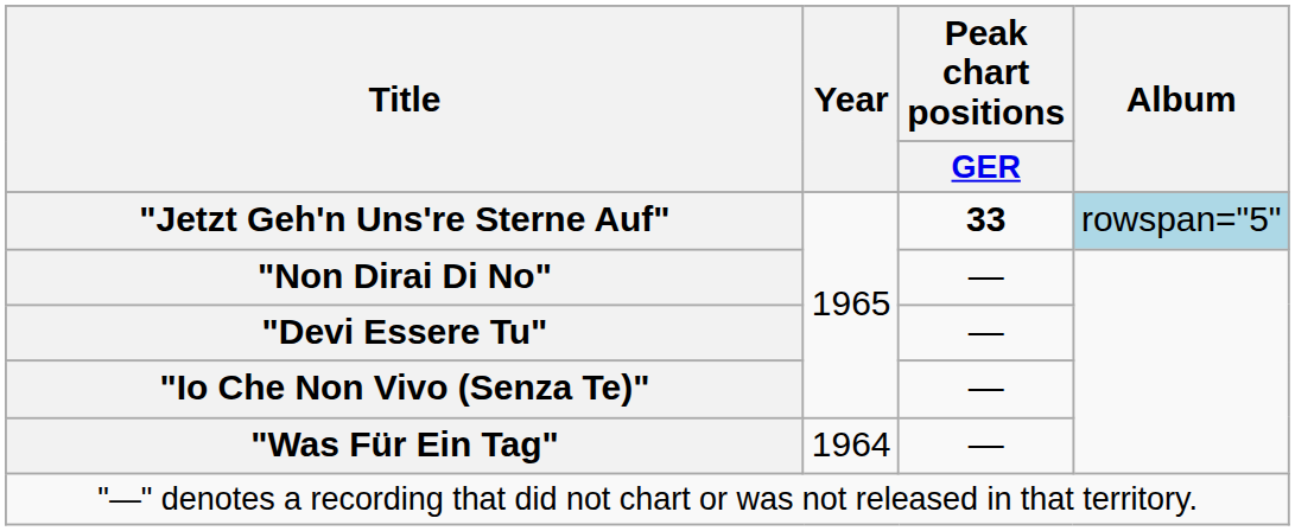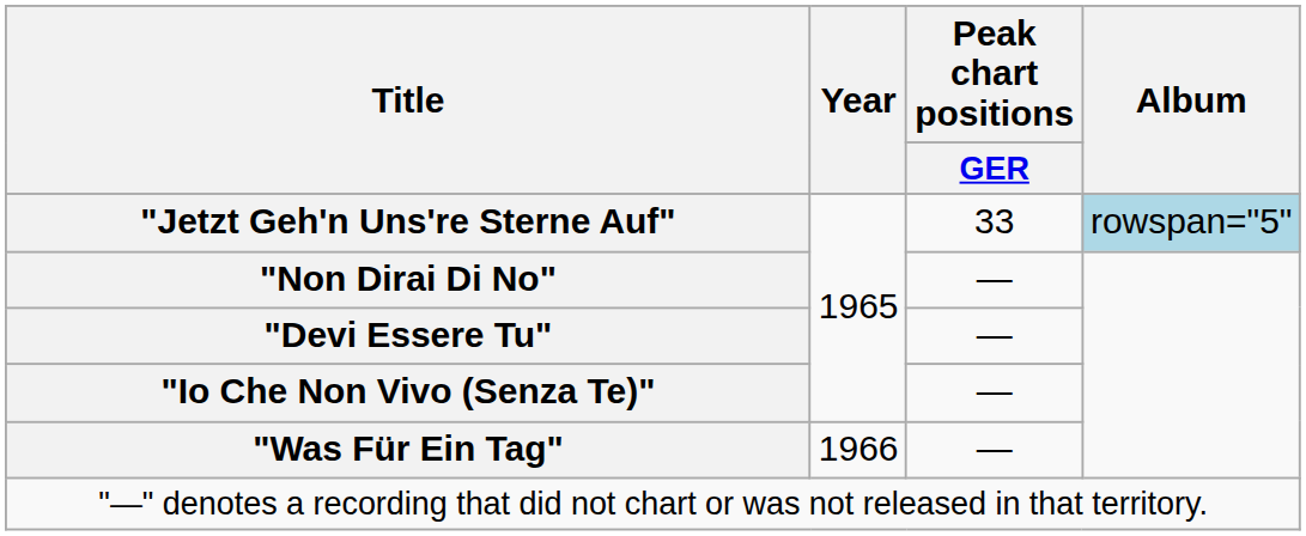"Jetzt Geh'n Uns're Sterne Auf" | Peak chart positions / GER: bold -> normal
"Was Für Ein Tag" | Year: 1964 -> 1966
